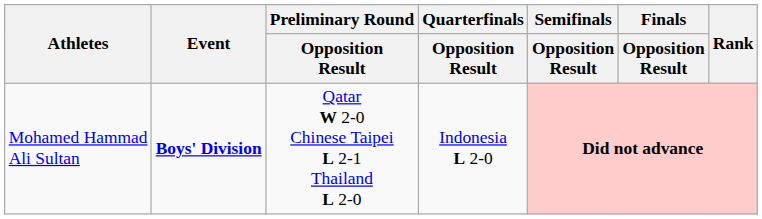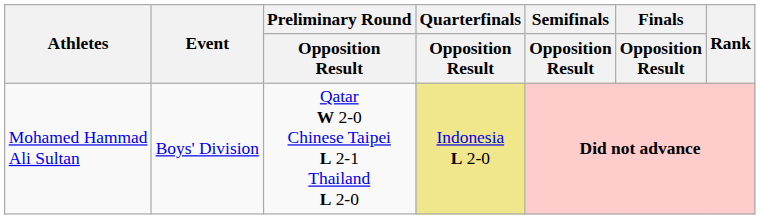Mohamed Hammad Ali Sultan | Event: bold -> normal
Mohamed Hammad Ali Sultan | Quarterfinals / Opposition Result: no background -> khaki background
